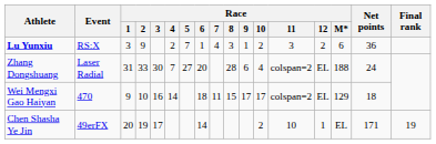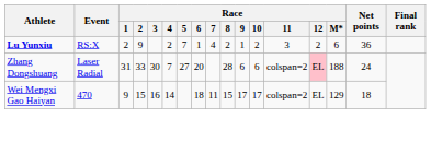Lu Yunxiu | Race / 1: 3 -> 2
Lu Yunxiu | Race / 8: 3 -> 2
Zhang Dongshuang | Race / 10: 4 -> 6
Zhang Dongshuang | Race / 12: no background -> pink background
Wei Mengxi Gao Haiyan | Race / 2: 10 -> 15
- row: Chen Shasha Ye Jin | 49erFX | 20 | 19 | 17 | 14 | 2 | 10 | 1 | EL | 171 | 19
